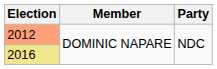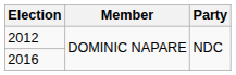2012 | Election: lightsalmon background -> no background
2016 | Election: khaki background -> no background
